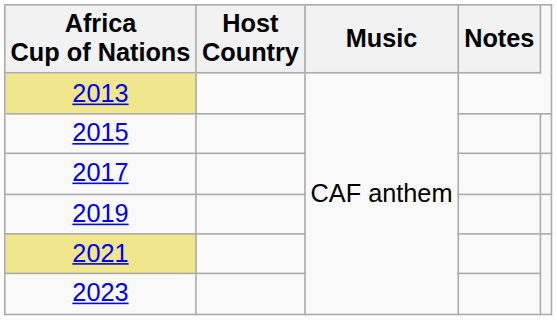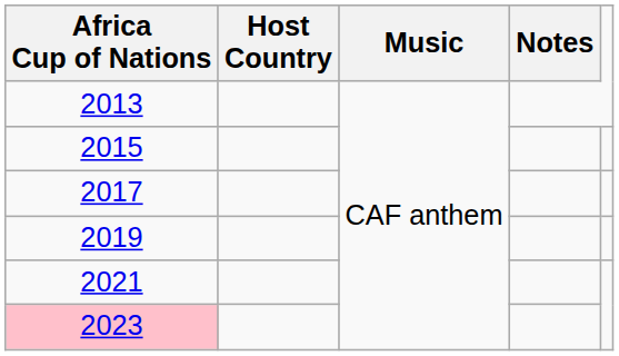2013 | Africa Cup of Nations: khaki background -> no background
2021 | Africa Cup of Nations: khaki background -> no background
2023 | Africa Cup of Nations: no background -> pink background
